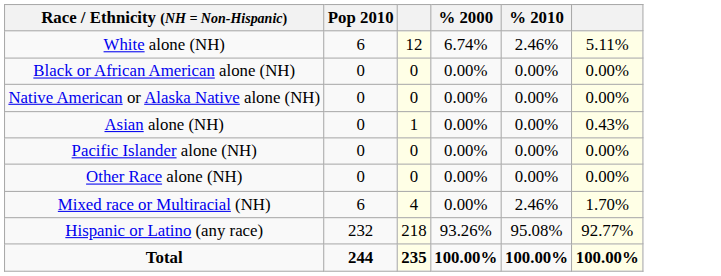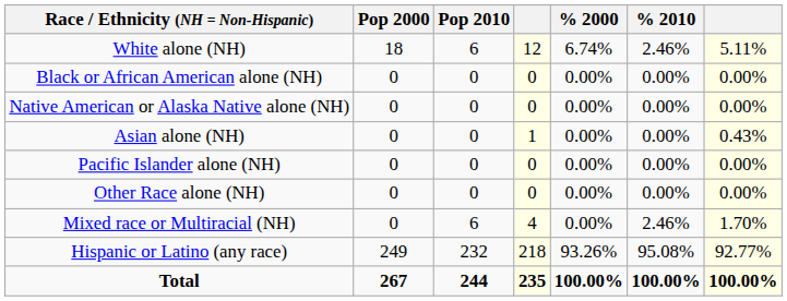+ column: Pop 2000 | 18 | 0 | 0 | 0 | 0 | 0 | 0 | 249 | 267
